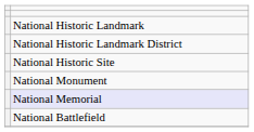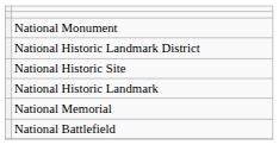row 3 | column 2: National Historic Landmark -> National Monument
row 6 | column 2: National Monument -> National Historic Landmark
row 7 | column 2: lavender background -> no background
